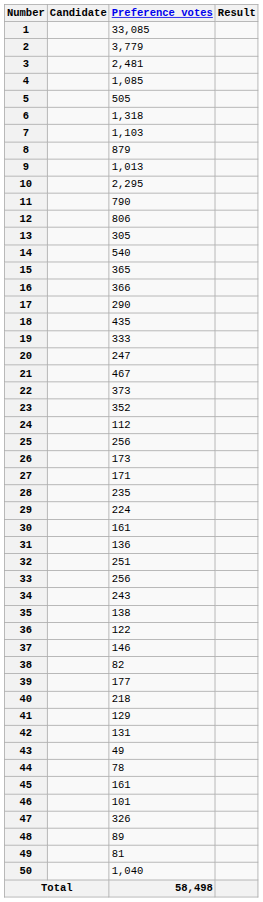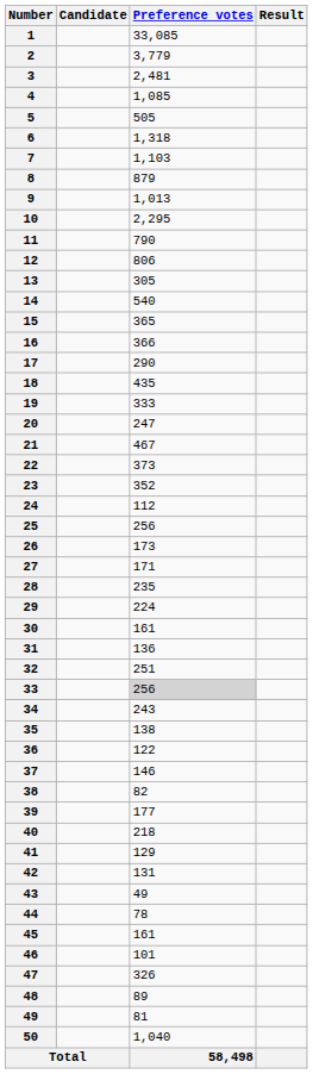33 | Preference votes: no background -> lightgrey background
